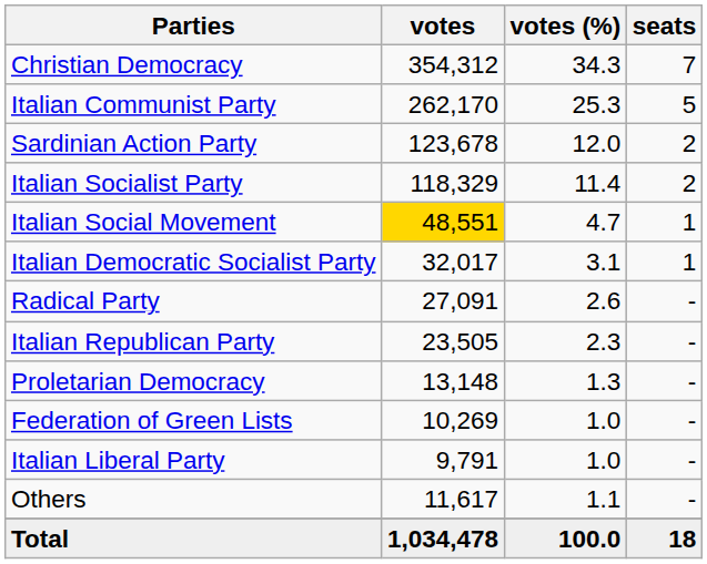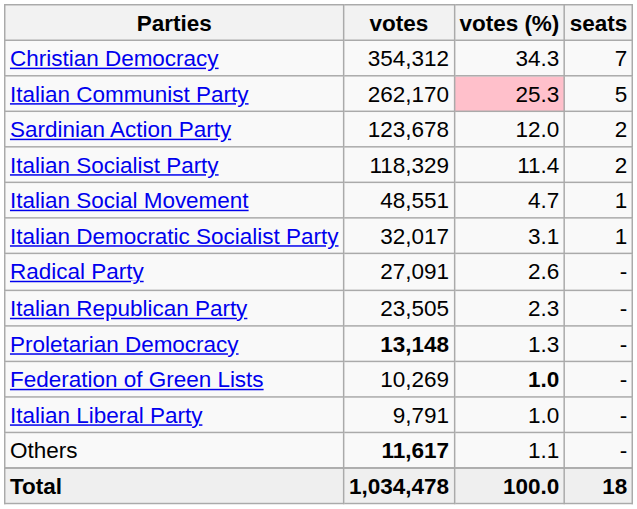Italian Communist Party | votes (%): no background -> pink background
Italian Social Movement | votes: gold background -> no background
Proletarian Democracy | votes: normal -> bold
Federation of Green Lists | votes (%): normal -> bold
Others | votes: normal -> bold
